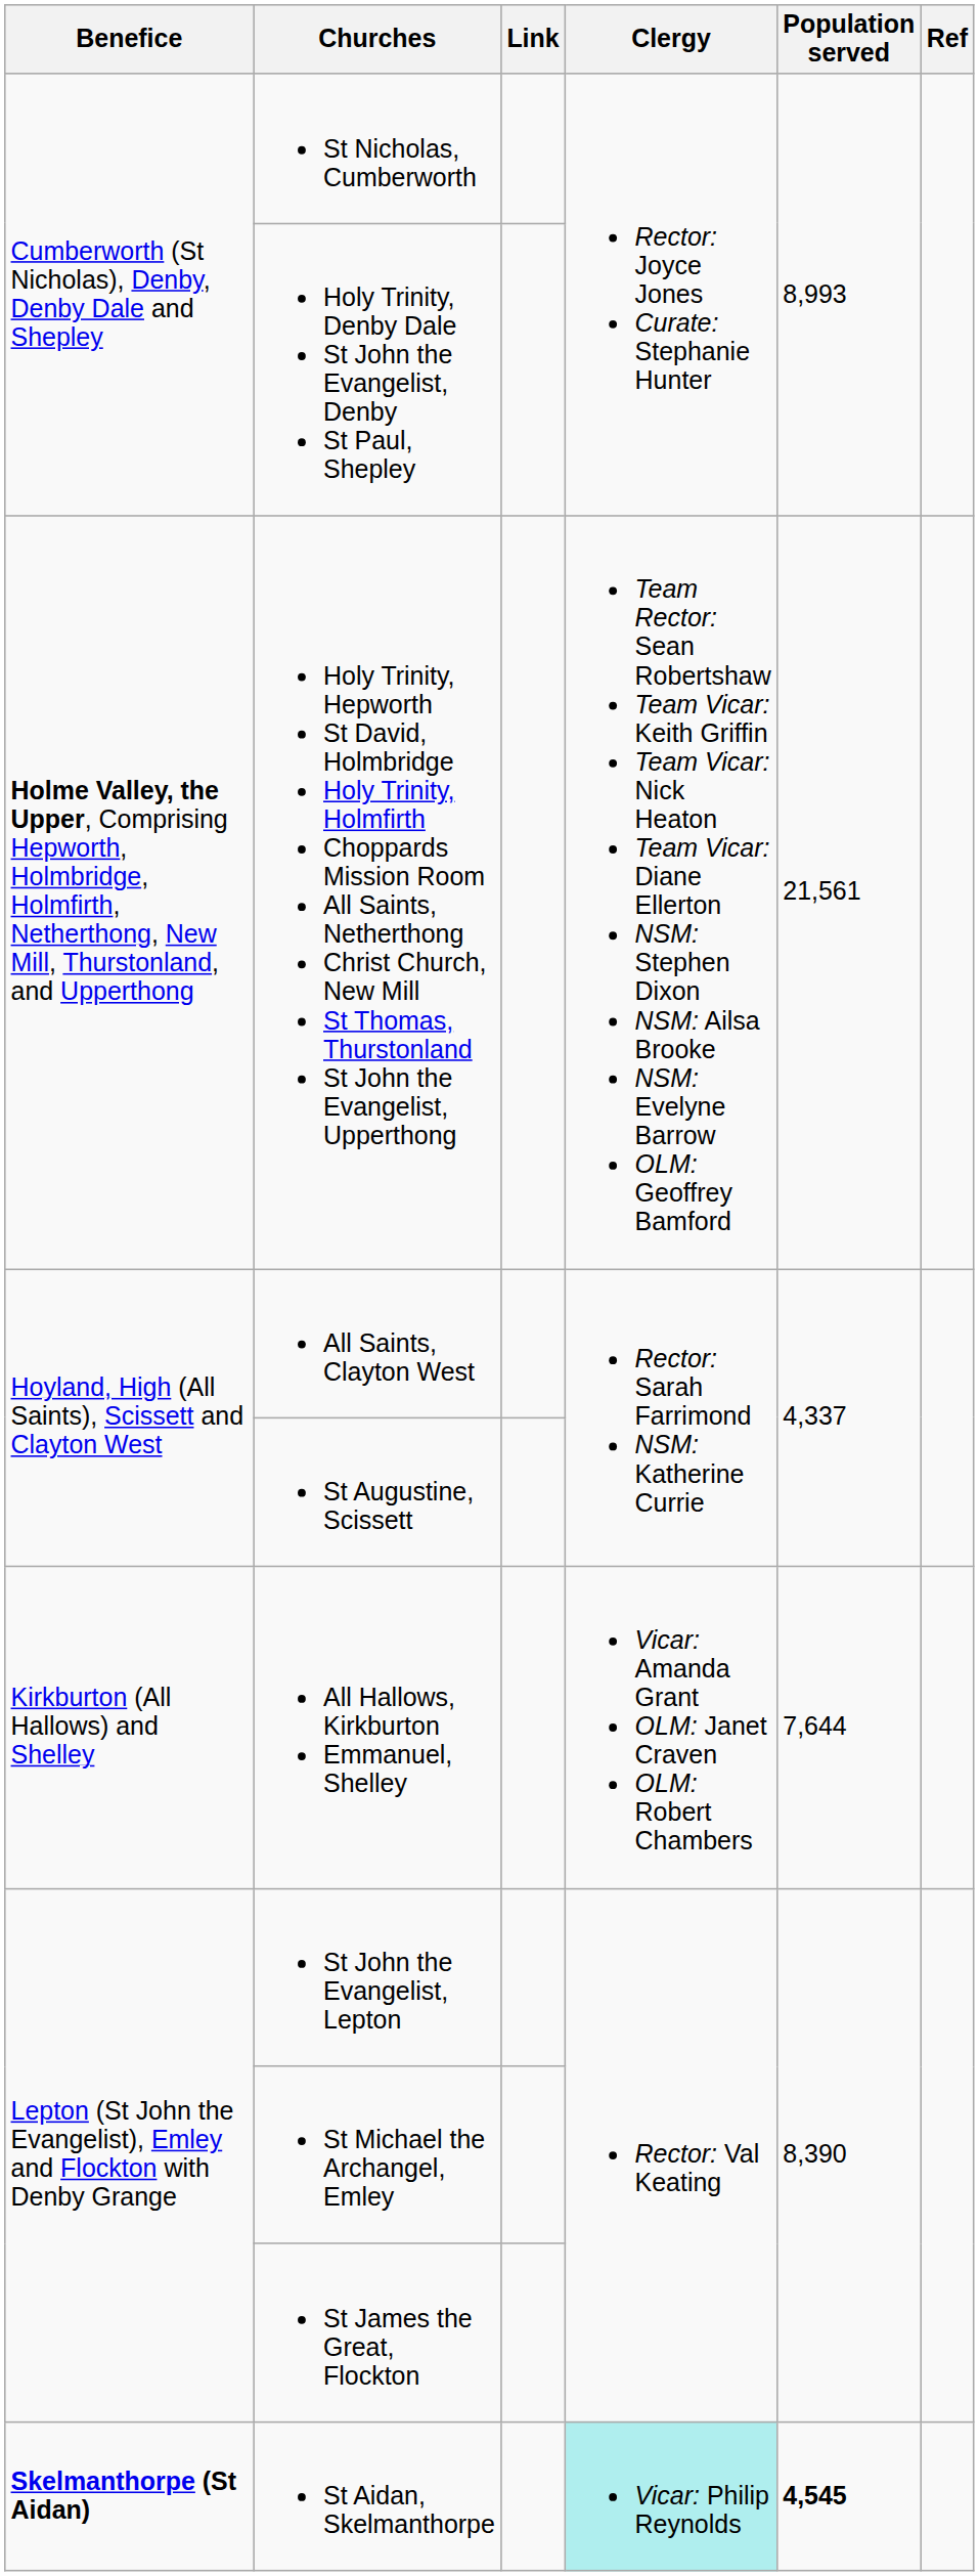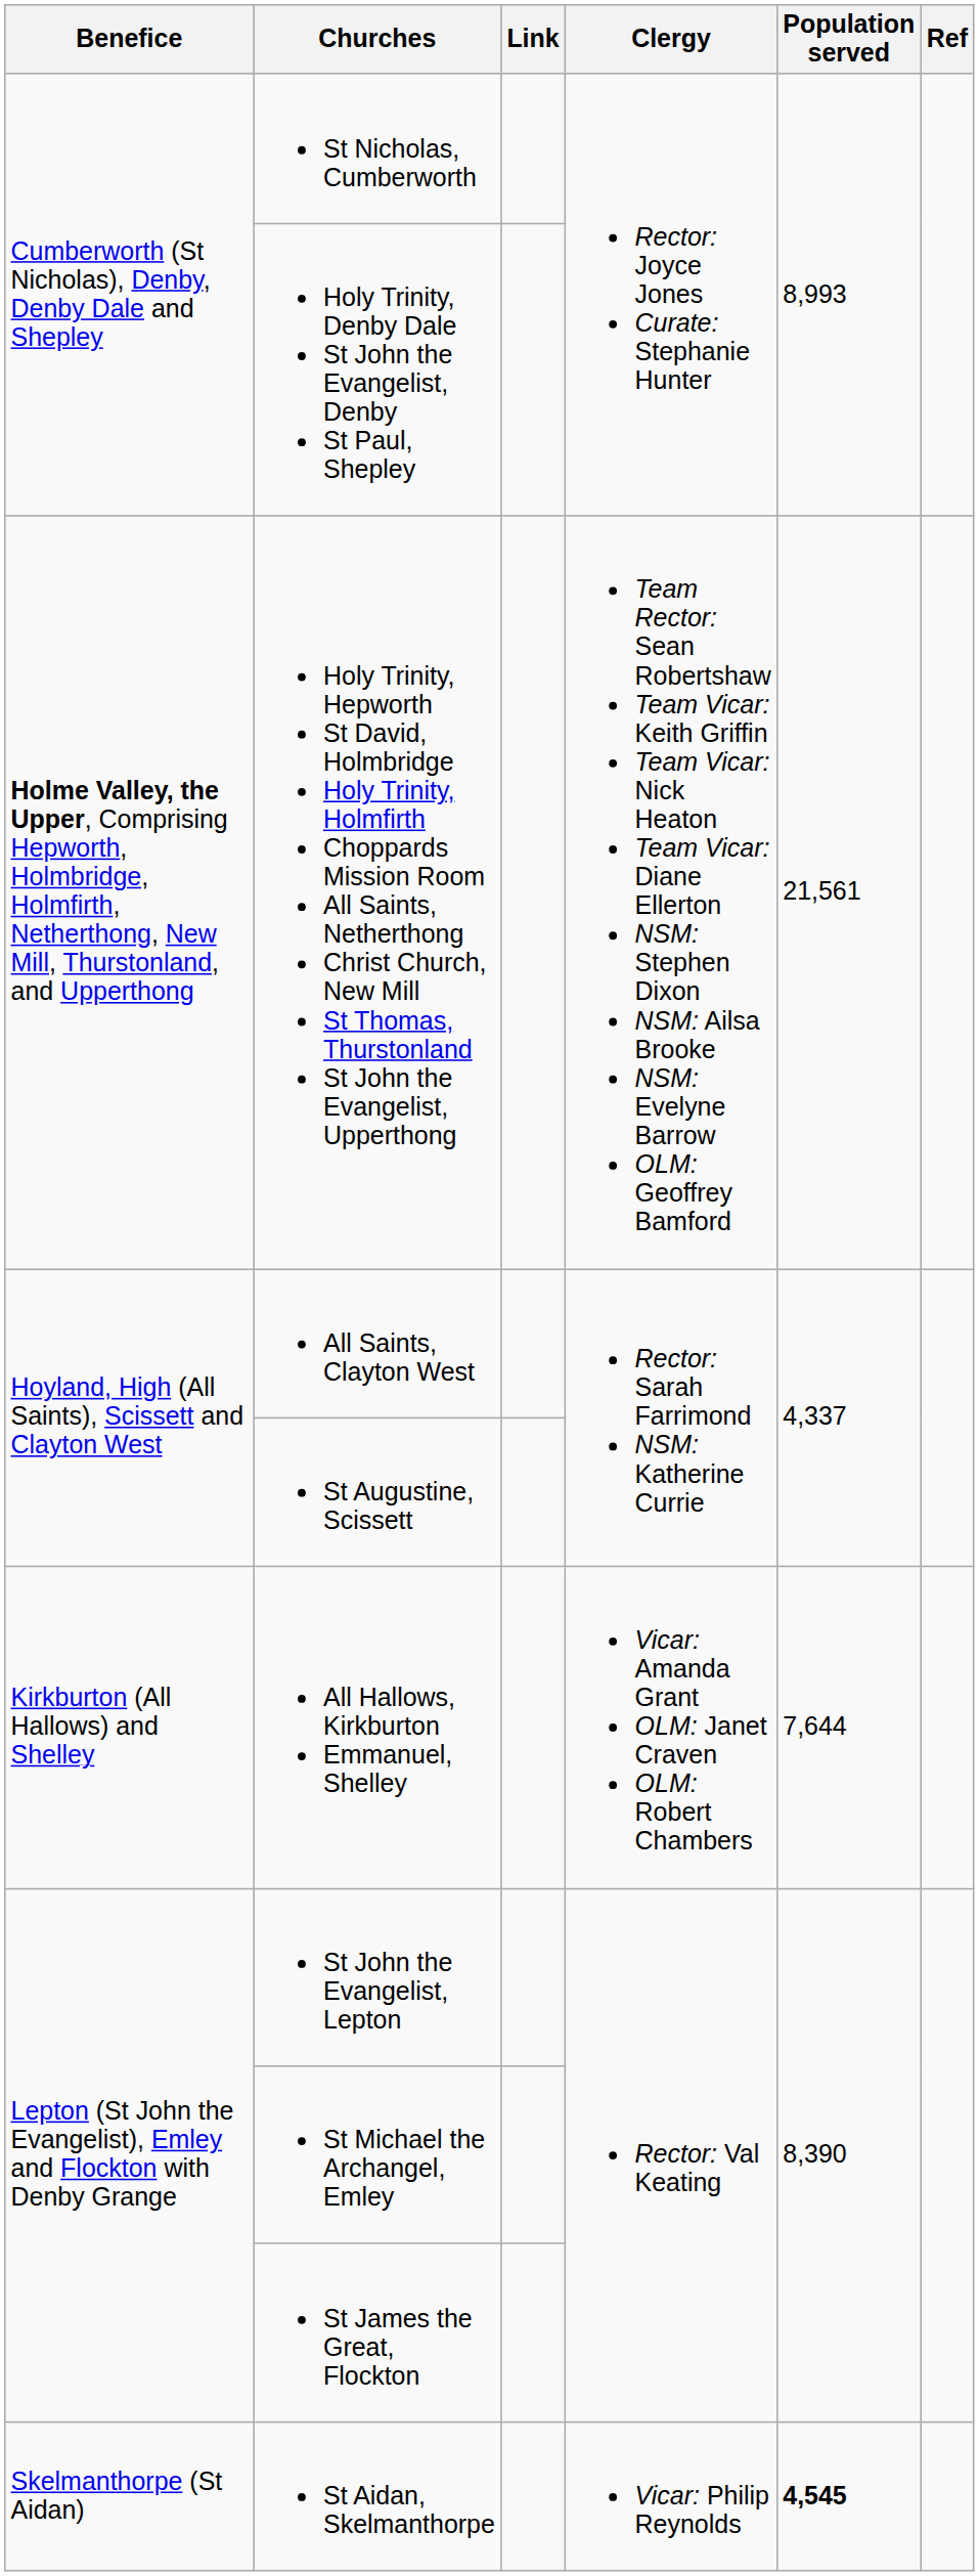St Aidan, Skelmanthorpe | Benefice: bold -> normal
St Aidan, Skelmanthorpe | Clergy: paleturquoise background -> no background
